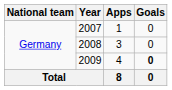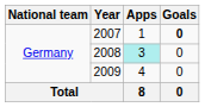2007 | Goals: normal -> bold
2008 | Apps: no background -> paleturquoise background
2009 | Goals: bold -> normal
